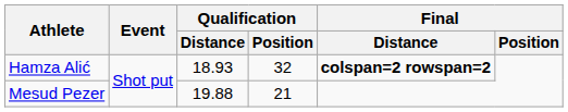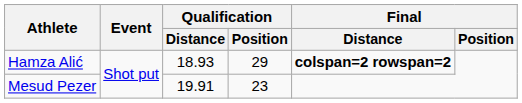Hamza Alić | Qualification / Position: 32 -> 29
Mesud Pezer | Qualification / Distance: 19.88 -> 19.91
Mesud Pezer | Qualification / Position: 21 -> 23
